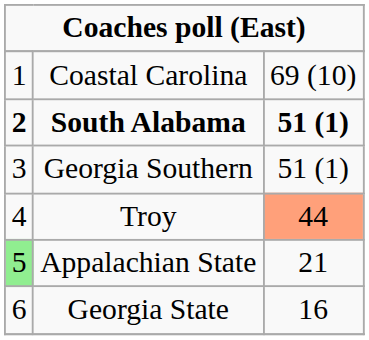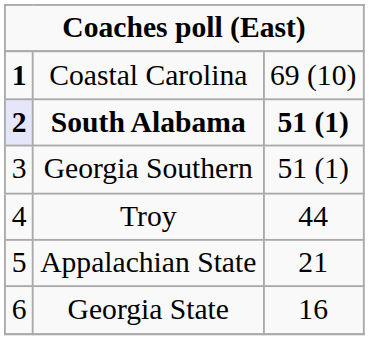Coastal Carolina | column 1: normal -> bold
South Alabama | column 1: no background -> lavender background
Troy | column 3: lightsalmon background -> no background
Appalachian State | column 1: lightgreen background -> no background
